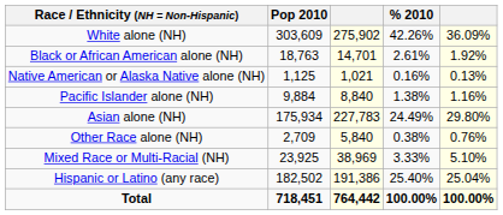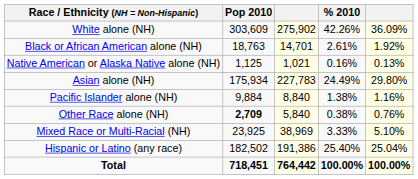rows swapped: Asian alone (NH) <-> Pacific Islander alone (NH)
Other Race alone (NH) | Pop 2010: normal -> bold
